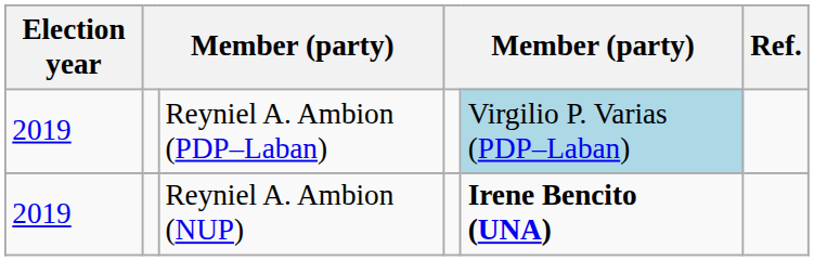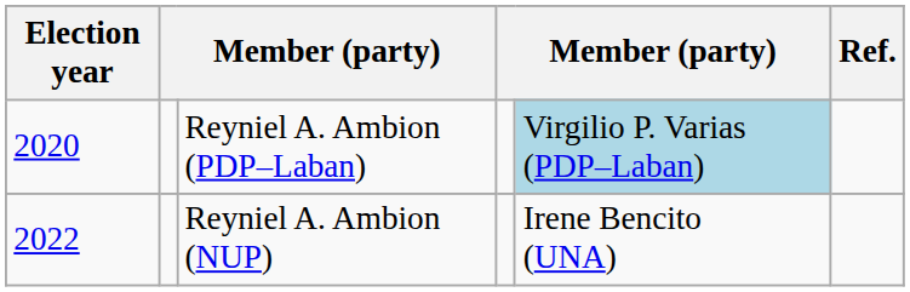Reyniel A. Ambion (PDP–Laban) | Election year: 2019 -> 2020
Reyniel A. Ambion (NUP) | Election year: 2019 -> 2022
Reyniel A. Ambion (NUP) | column 5: bold -> normal
